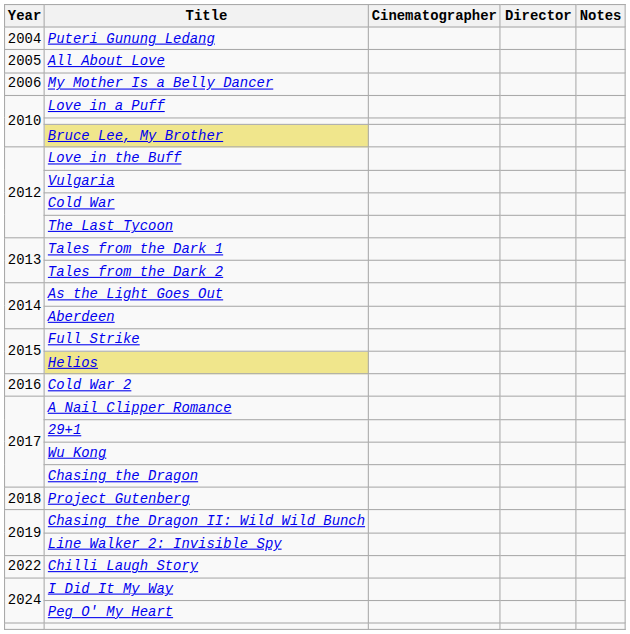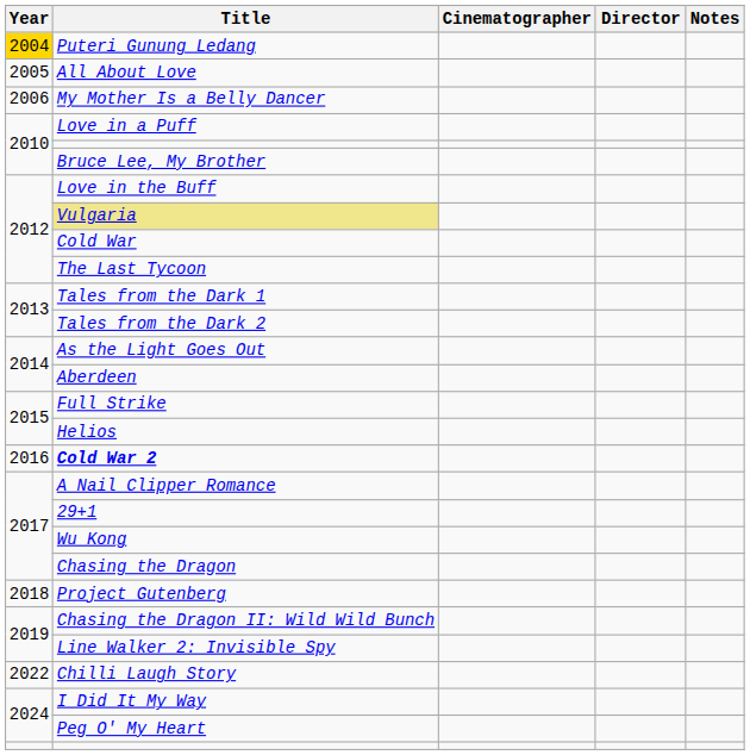Puteri Gunung Ledang | Year: no background -> gold background
Bruce Lee, My Brother | Title: khaki background -> no background
Vulgaria | Title: no background -> khaki background
Helios | Title: khaki background -> no background
Cold War 2 | Title: normal -> bold
